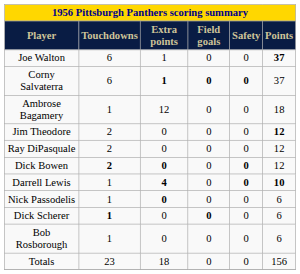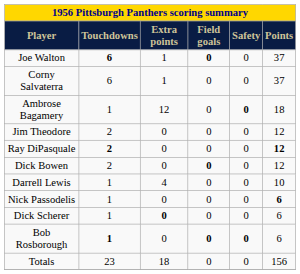Joe Walton | Touchdowns: normal -> bold
Joe Walton | Field goals: normal -> bold
Joe Walton | Points: bold -> normal
Corny Salvaterra | Extra points: bold -> normal
Corny Salvaterra | Field goals: bold -> normal
Corny Salvaterra | Safety: bold -> normal
Ambrose Bagamery | Safety: normal -> bold
Jim Theodore | Points: bold -> normal
Ray DiPasquale | Touchdowns: normal -> bold
Ray DiPasquale | Points: normal -> bold
Dick Bowen | Touchdowns: bold -> normal
Dick Bowen | Extra points: bold -> normal
Dick Bowen | Field goals: normal -> bold
Dick Bowen | Safety: bold -> normal
Darrell Lewis | Extra points: bold -> normal
Darrell Lewis | Safety: bold -> normal
Darrell Lewis | Points: bold -> normal
Nick Passodelis | Extra points: bold -> normal
Nick Passodelis | Points: normal -> bold
Dick Scherer | Touchdowns: bold -> normal
Dick Scherer | Extra points: normal -> bold
Dick Scherer | Field goals: bold -> normal
Bob Rosborough | Touchdowns: normal -> bold
Bob Rosborough | Field goals: normal -> bold
Bob Rosborough | Safety: normal -> bold
